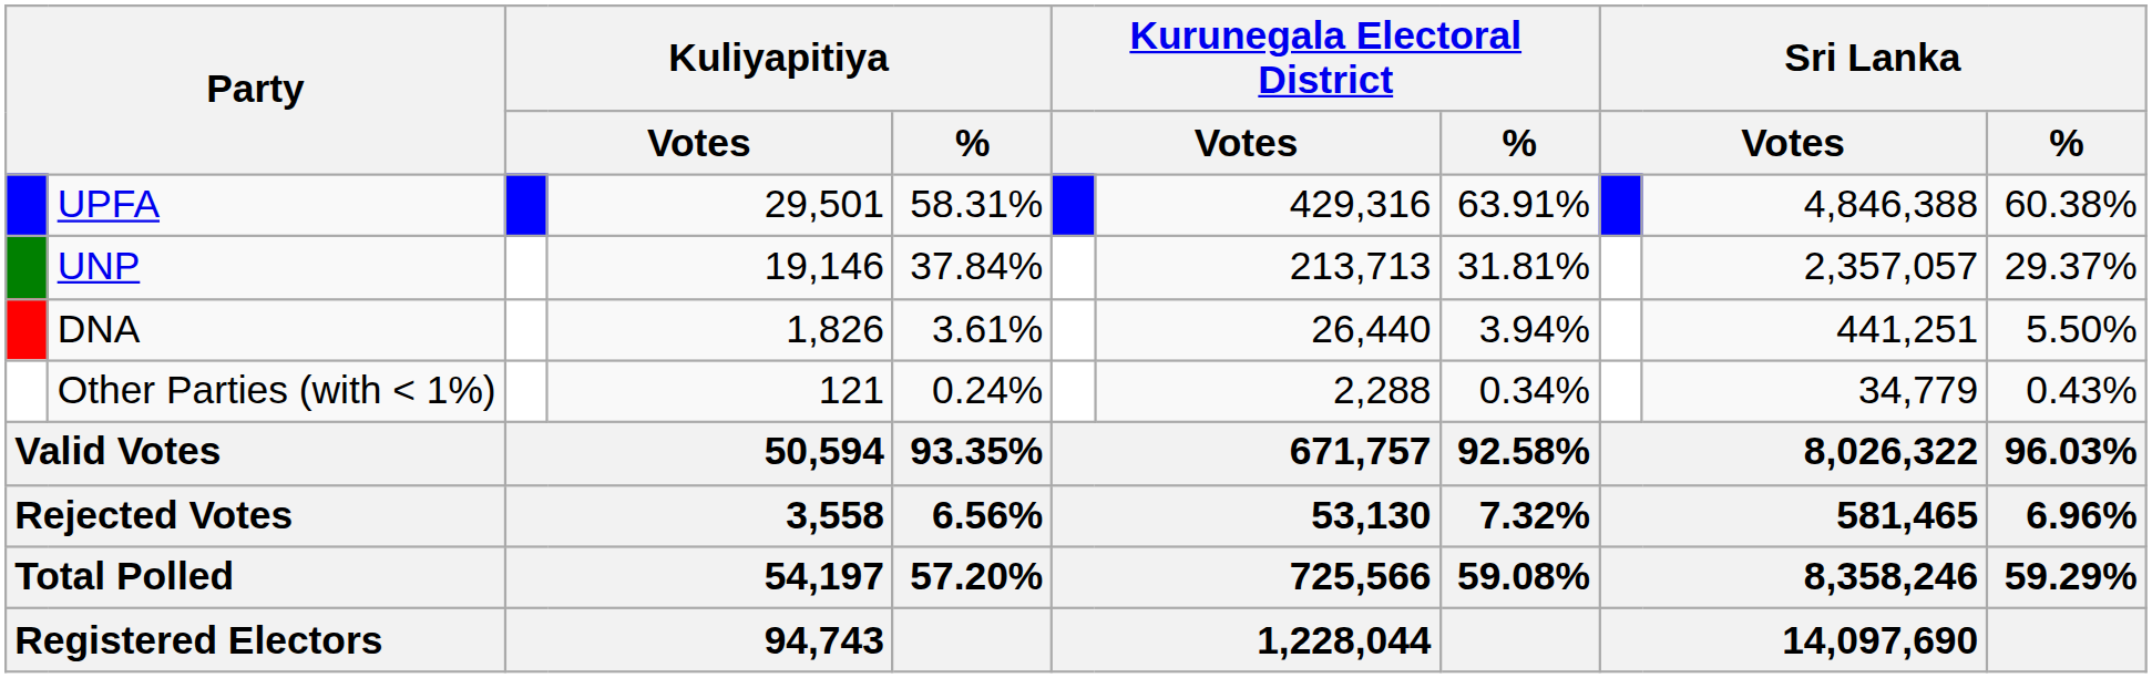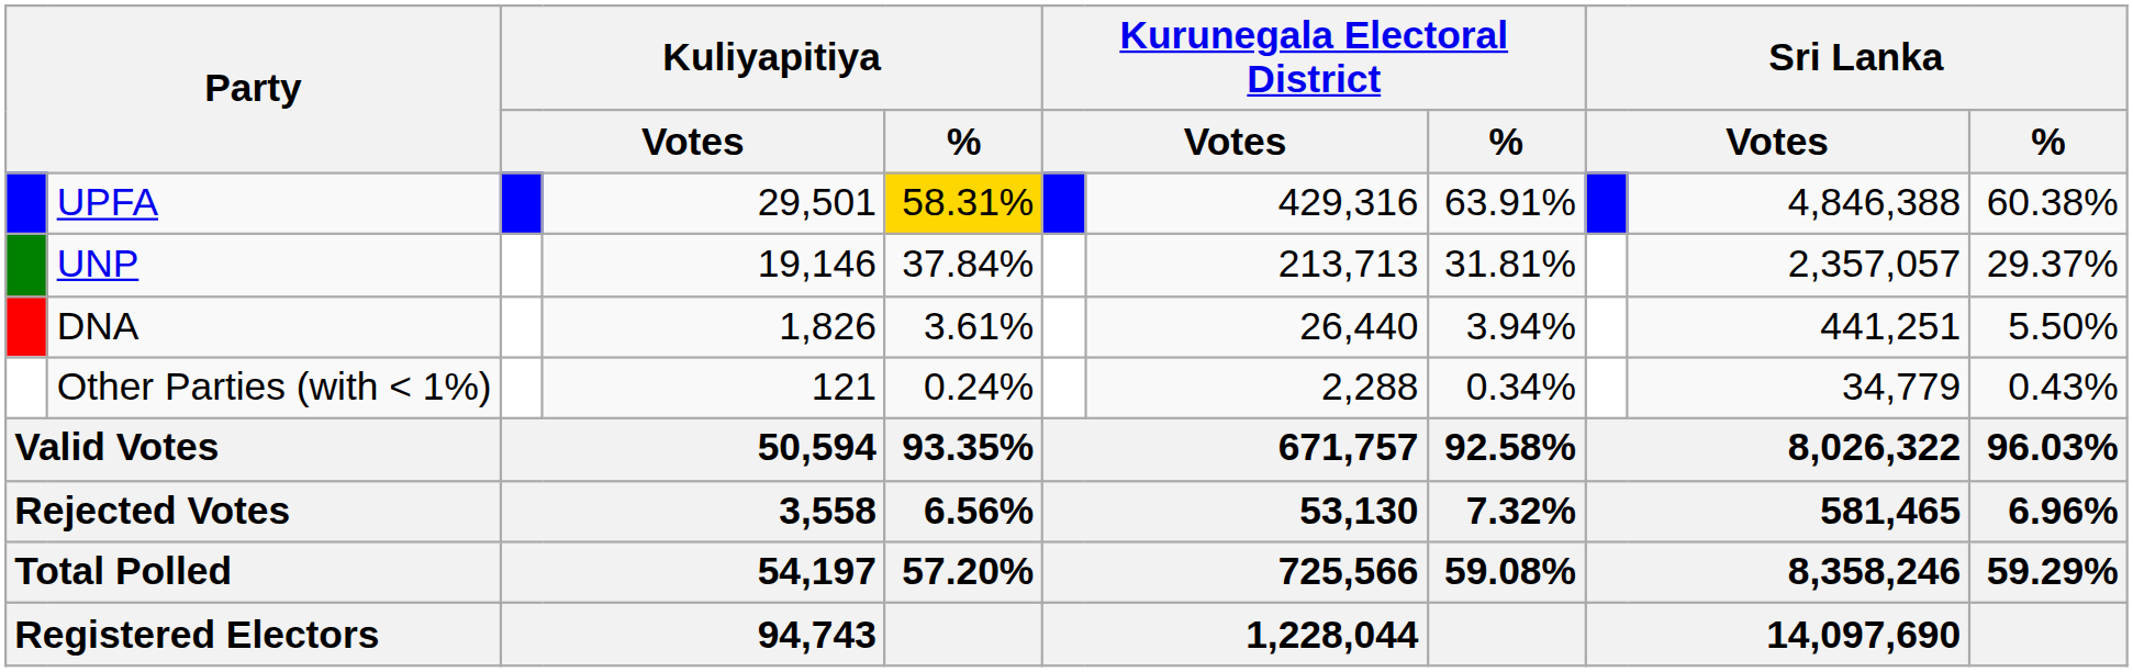UPFA | Kuliyapitiya / %: no background -> gold background
